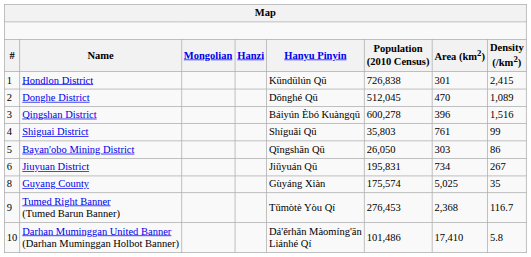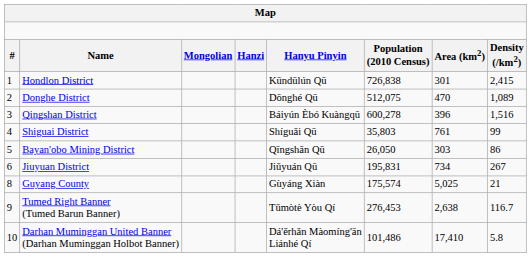Donghe District | column 6: 512,045 -> 512,075
Guyang County | column 8: 35 -> 21
Tumed Right Banner (Tumed Barun Banner) | column 7: 2,368 -> 2,638
